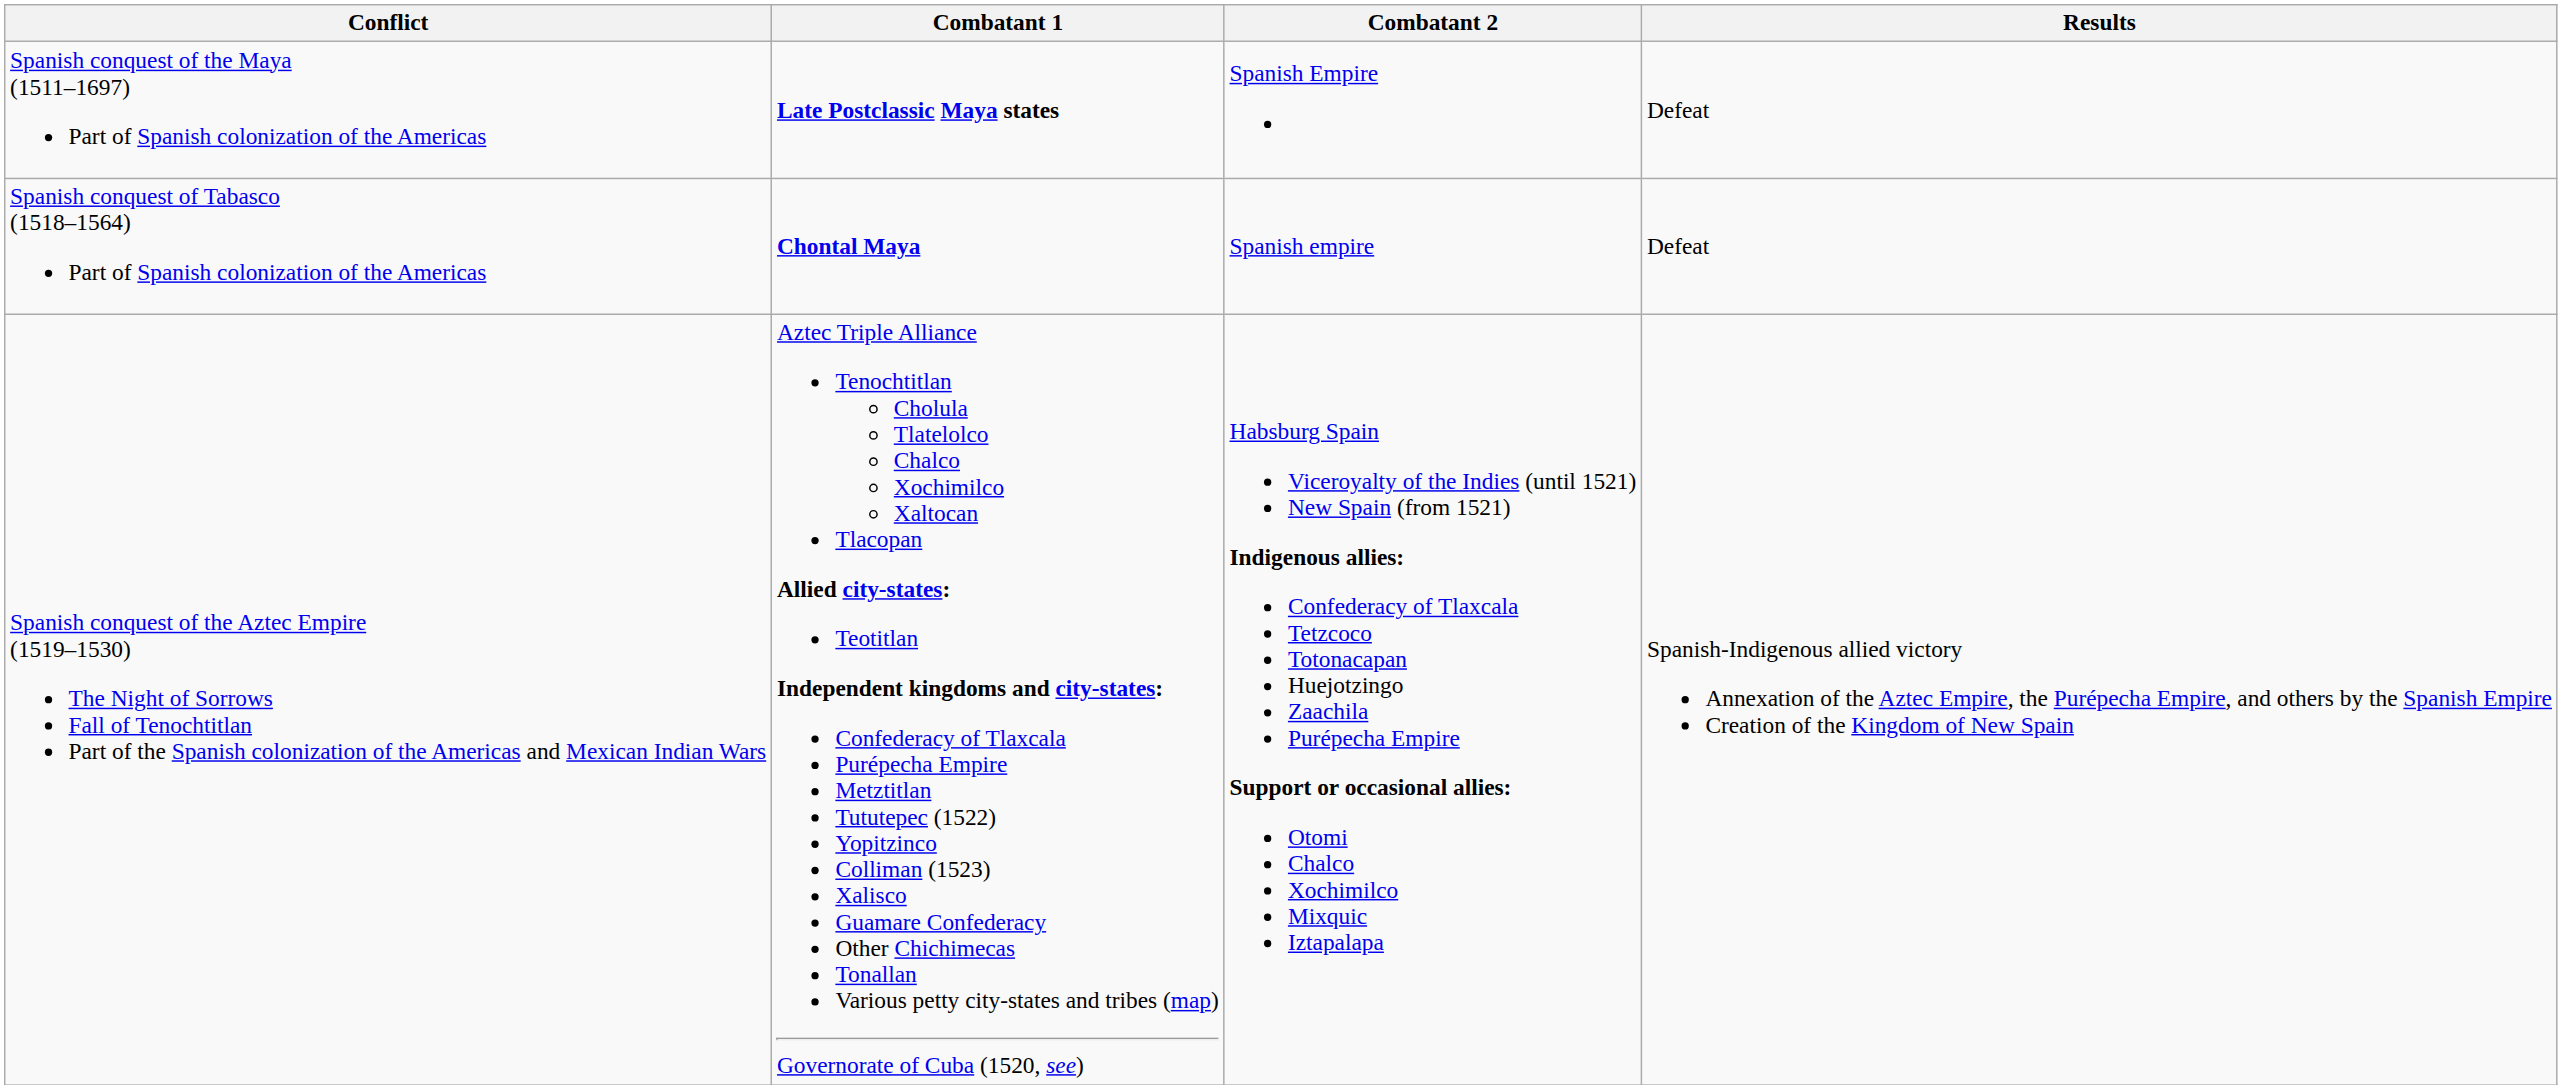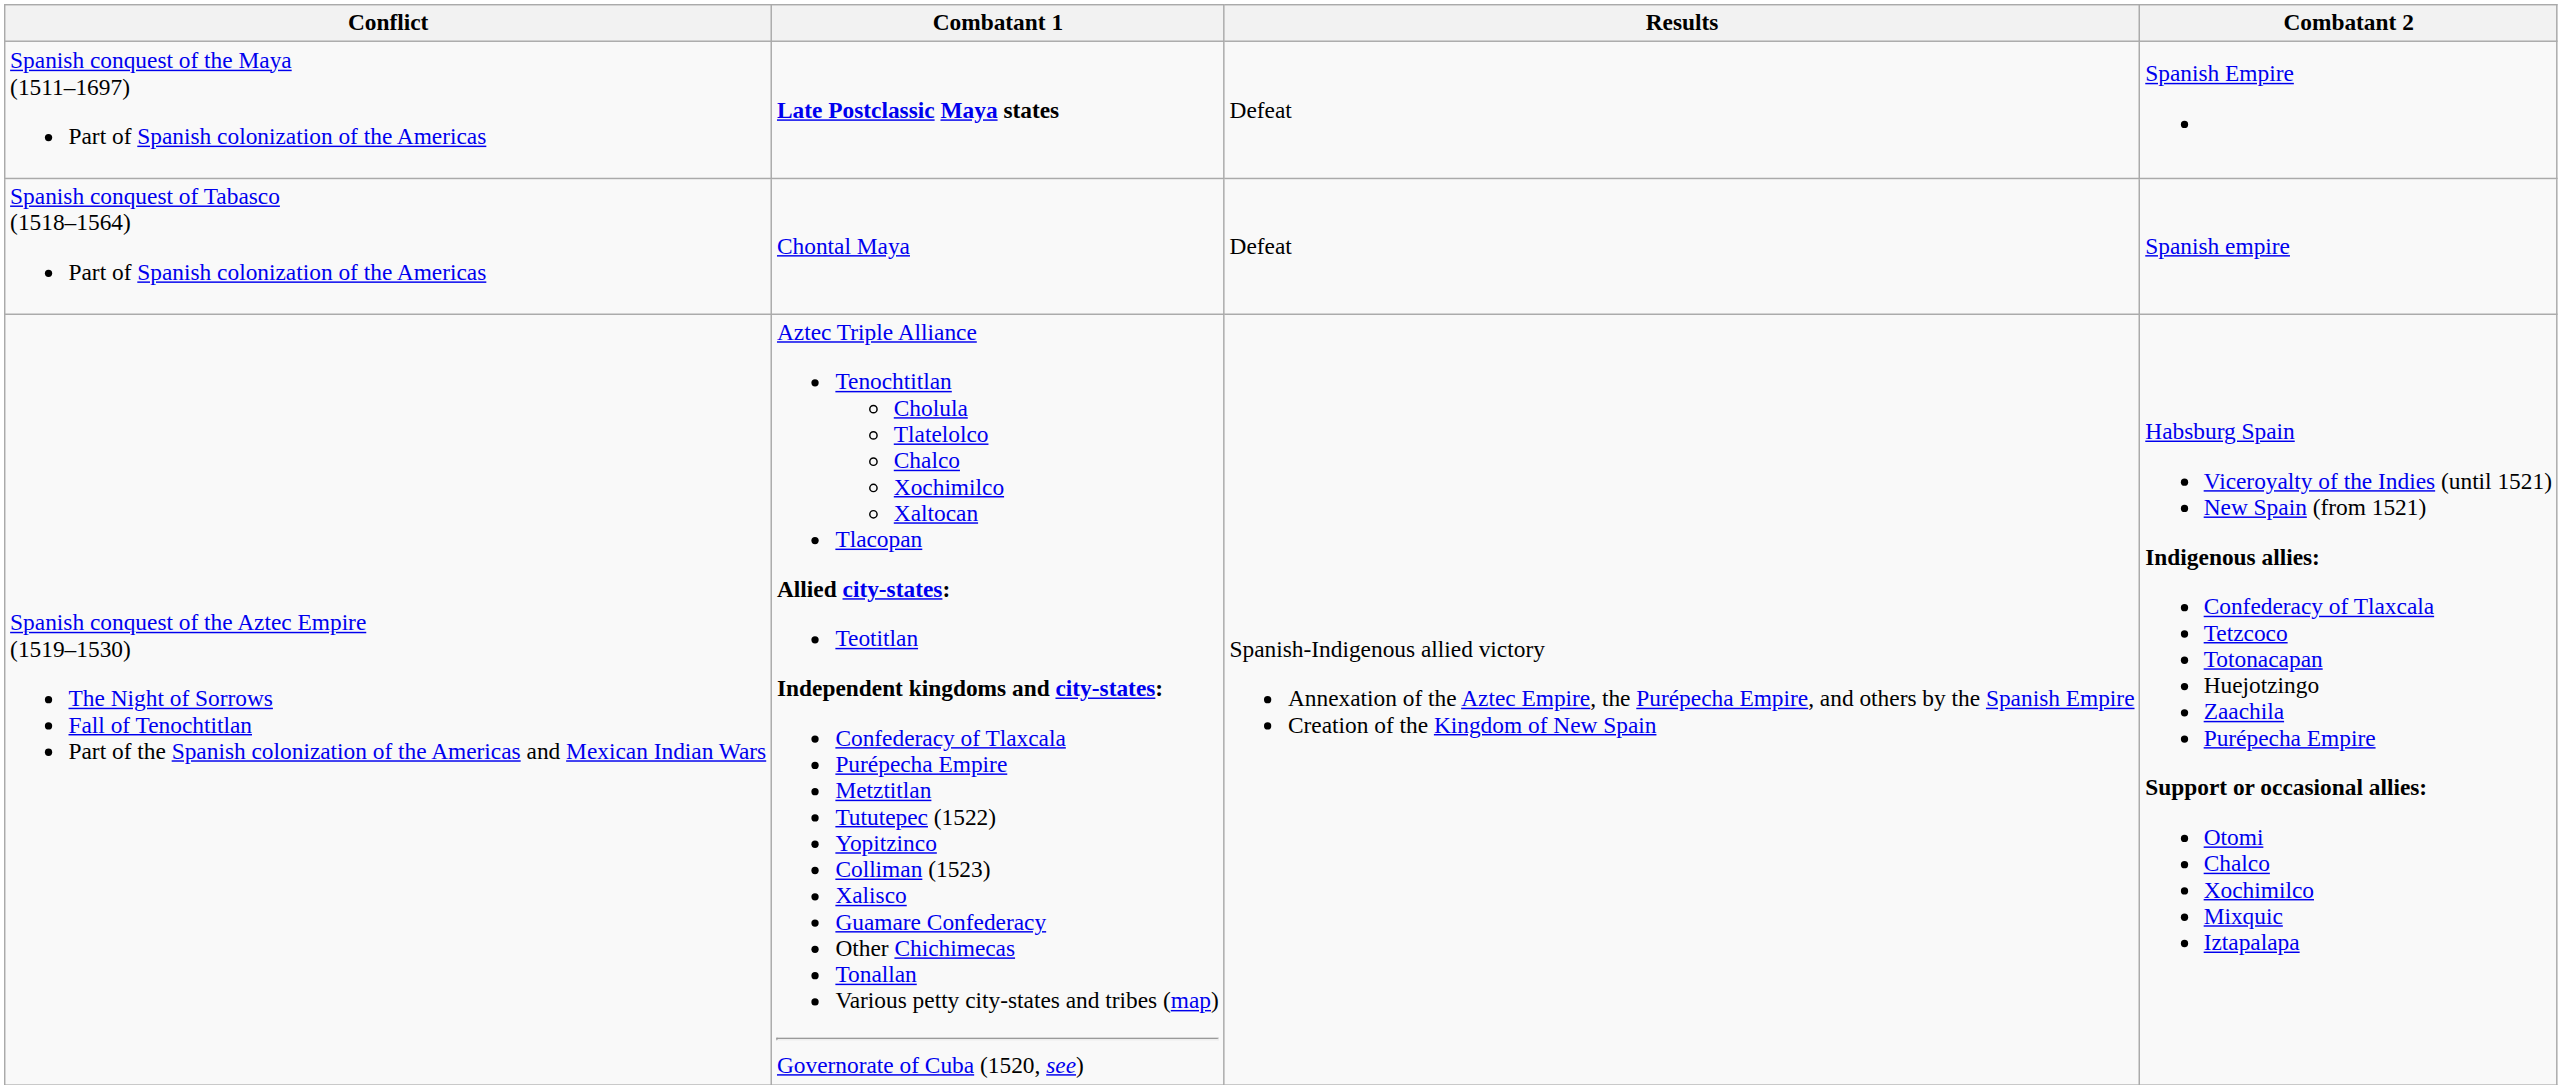columns swapped: Combatant 2 <-> Results
row 3 | Combatant 1: bold -> normal
